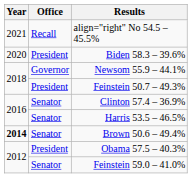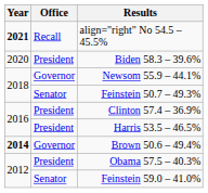align="right" No 54.5 – 45.5% | Year: normal -> bold
Feinstein 50.7 – 49.3% | Office: President -> Senator
Clinton 57.4 – 36.9% | Office: Senator -> President
Harris 53.5 – 46.5% | Office: Senator -> President
Brown 50.6 – 49.4% | Office: Senator -> Governor
